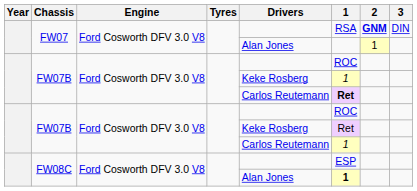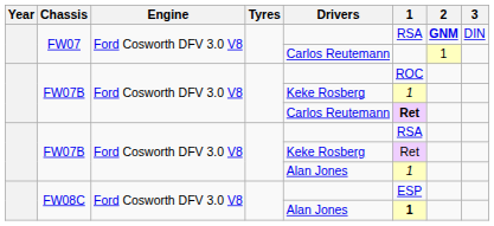row 3 | Drivers: Alan Jones -> Carlos Reutemann
row 7 | 1: ROC -> RSA
row 9 | Drivers: Carlos Reutemann -> Alan Jones
